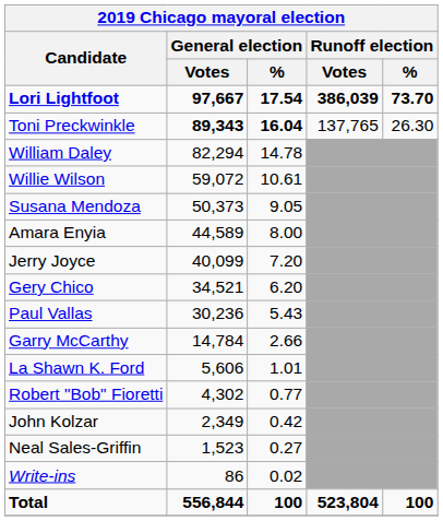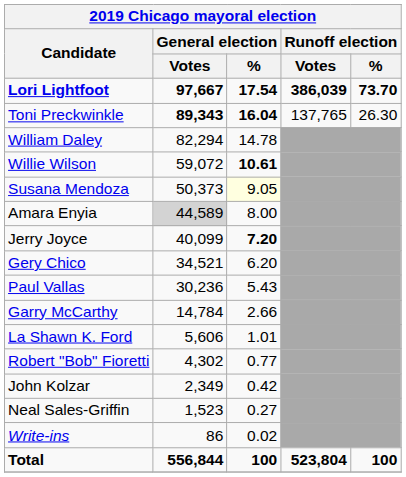Willie Wilson | General election / %: normal -> bold
Susana Mendoza | General election / %: no background -> lightyellow background
Amara Enyia | General election / Votes: no background -> lightgrey background
Jerry Joyce | General election / %: normal -> bold
